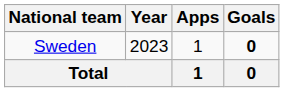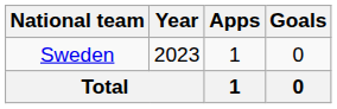Sweden | Goals: bold -> normal
